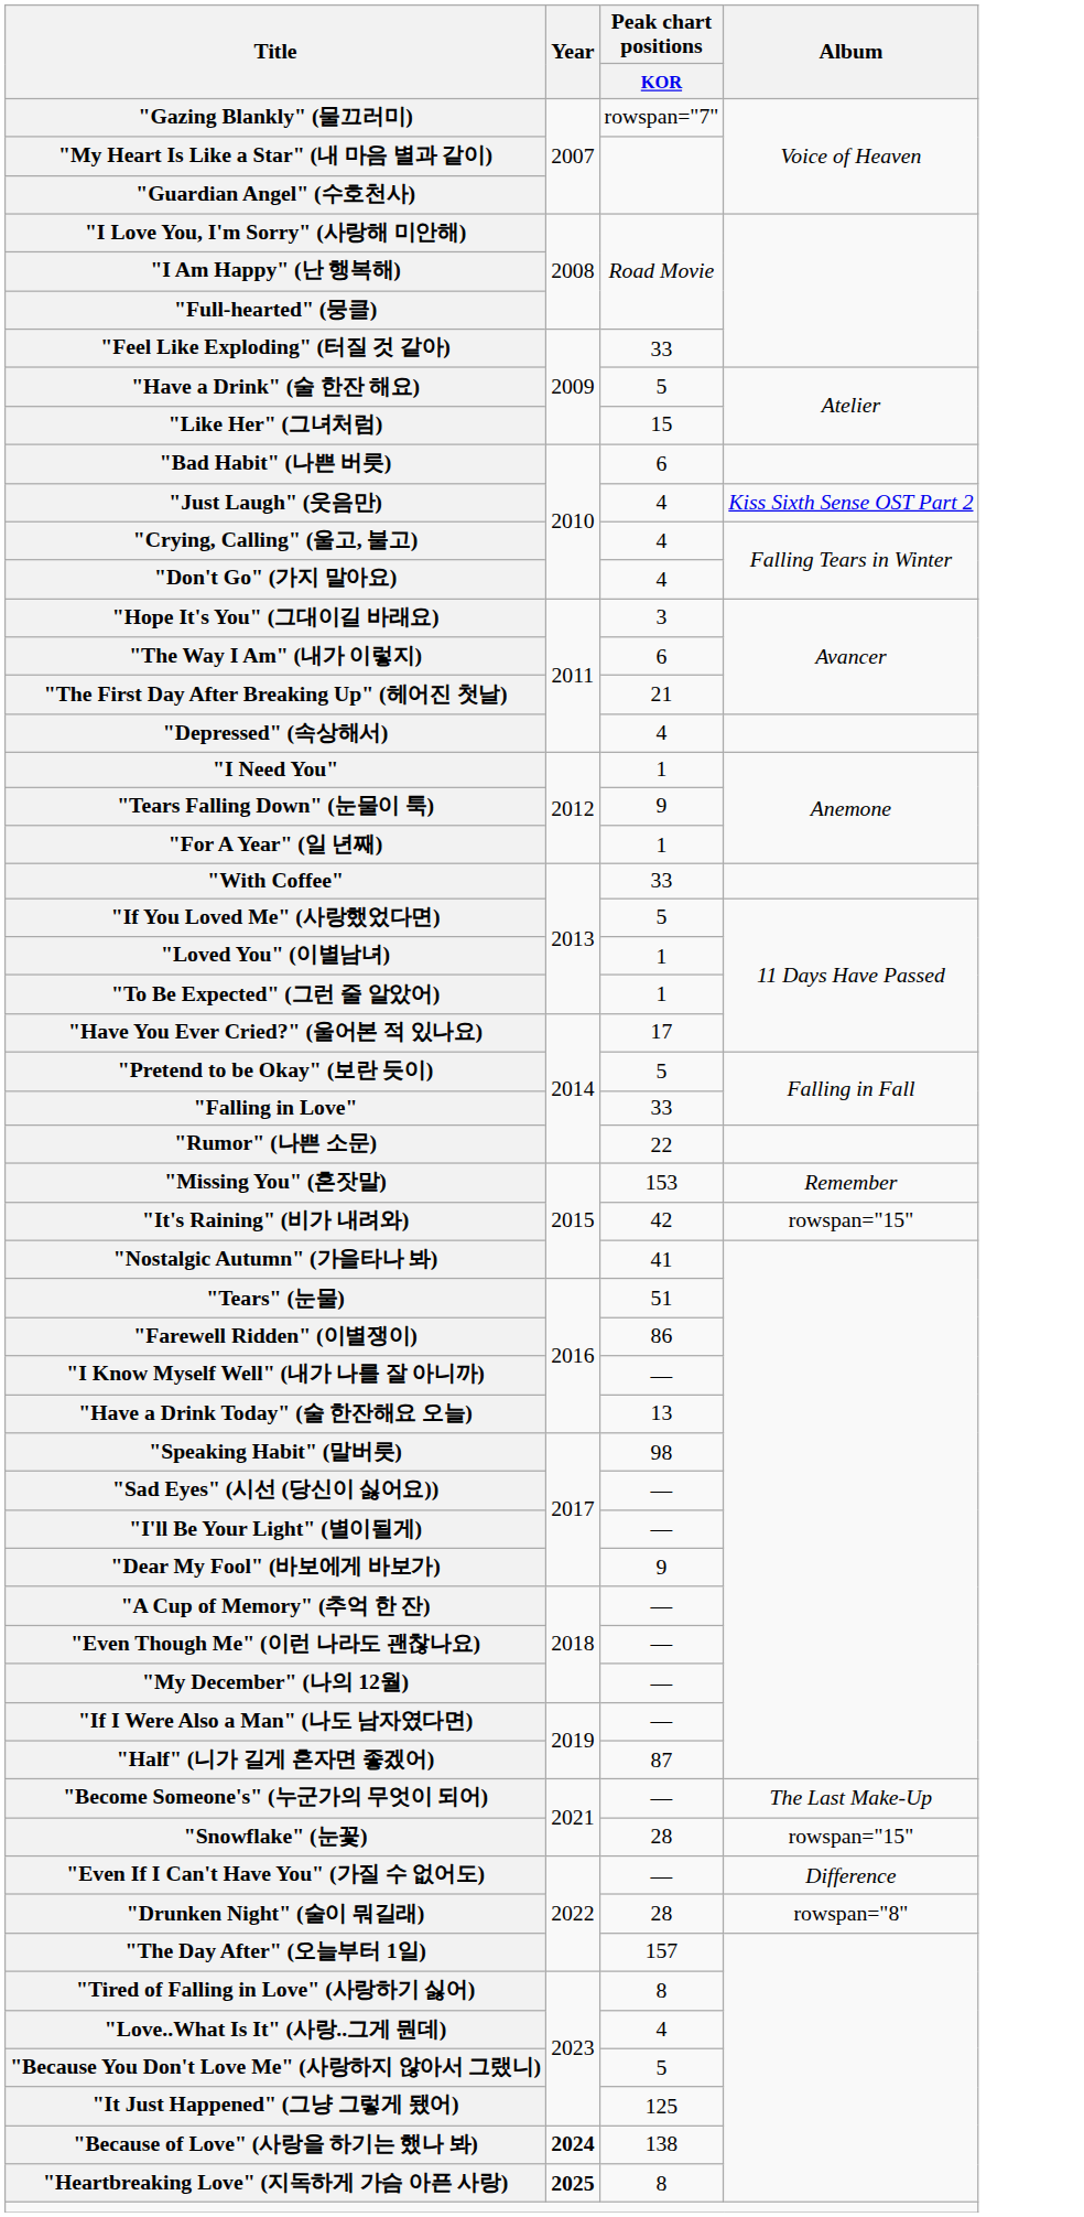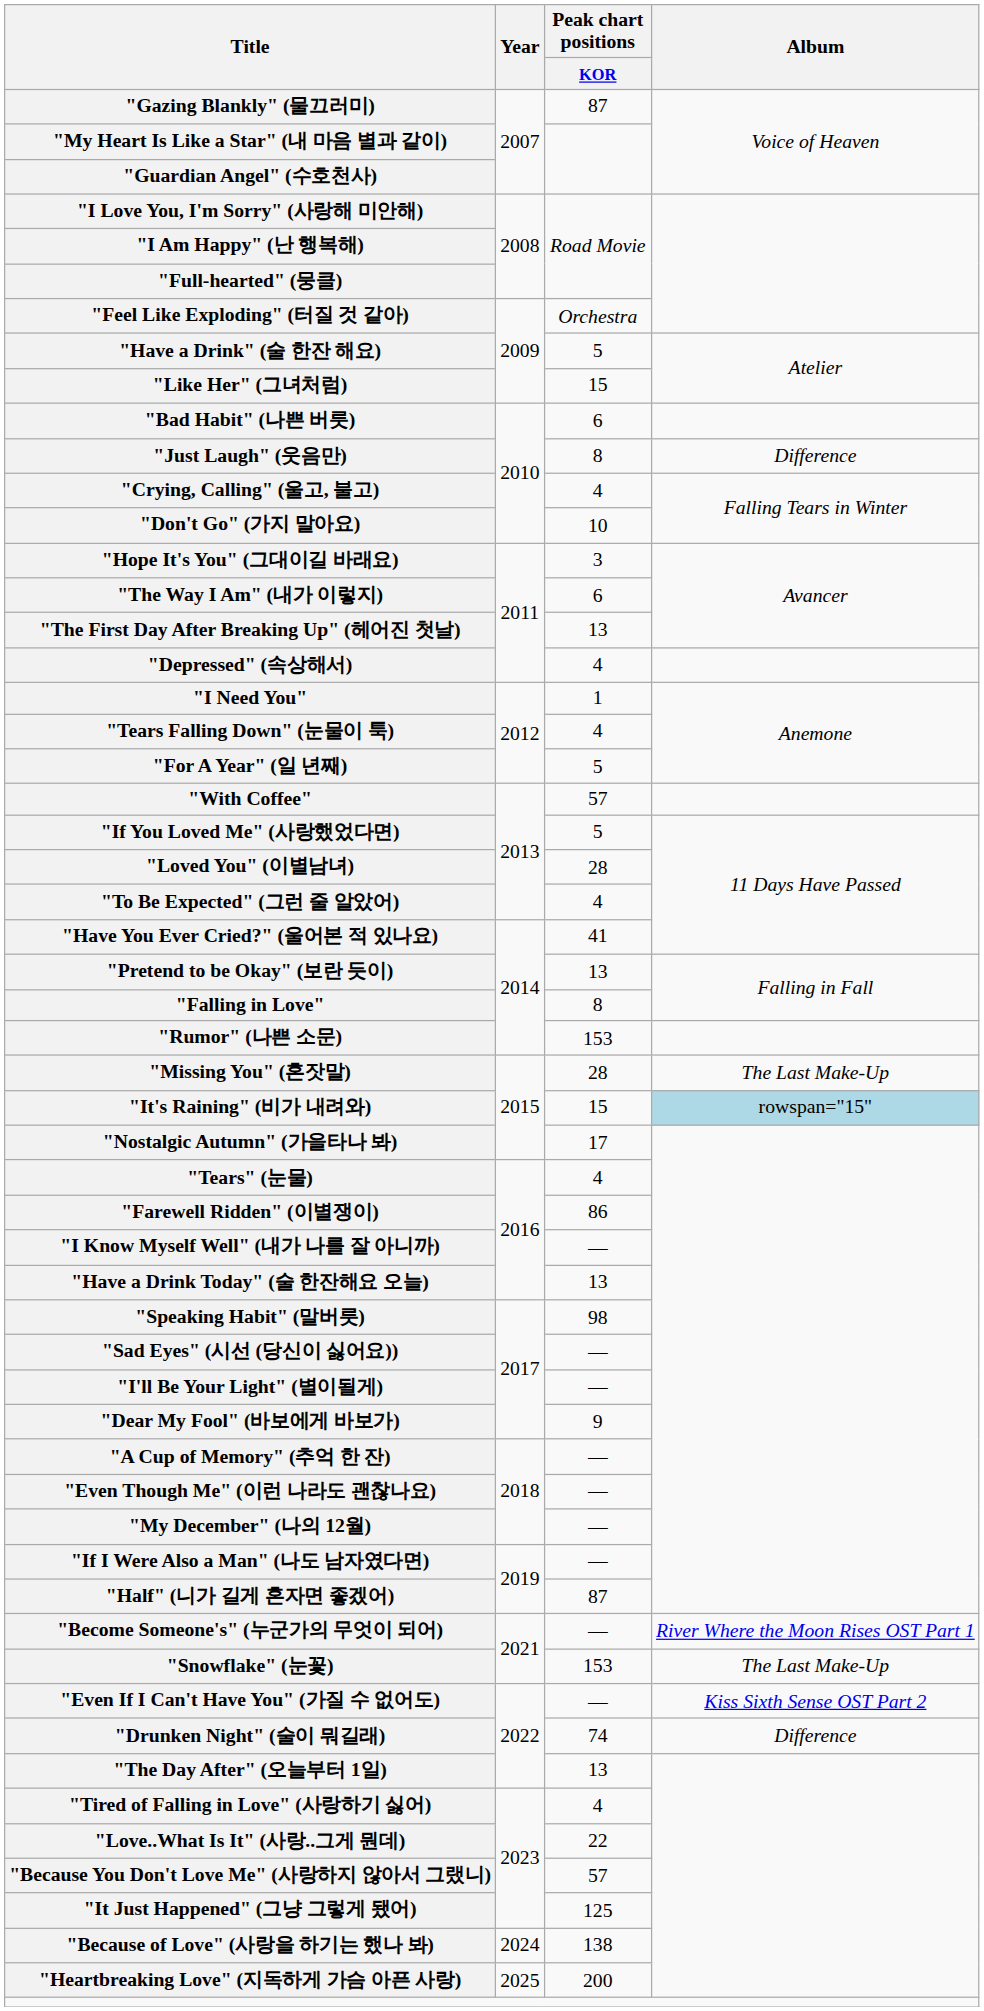"Gazing Blankly" (물끄러미) | Peak chart positions / KOR: rowspan="7" -> 87
"Feel Like Exploding" (터질 것 같아) | Peak chart positions / KOR: 33 -> Orchestra
"Just Laugh" (웃음만) | Peak chart positions / KOR: 4 -> 8
"Just Laugh" (웃음만) | Album: Kiss Sixth Sense OST Part 2 -> Difference
"Don't Go" (가지 말아요) | Peak chart positions / KOR: 4 -> 10
"The First Day After Breaking Up" (헤어진 첫날) | Peak chart positions / KOR: 21 -> 13
"Tears Falling Down" (눈물이 툭) | Peak chart positions / KOR: 9 -> 4
"For A Year" (일 년째) | Peak chart positions / KOR: 1 -> 5
"With Coffee" | Peak chart positions / KOR: 33 -> 57
"Loved You" (이별남녀) | Peak chart positions / KOR: 1 -> 28
"To Be Expected" (그런 줄 알았어) | Peak chart positions / KOR: 1 -> 4
"Have You Ever Cried?" (울어본 적 있나요) | Peak chart positions / KOR: 17 -> 41
"Pretend to be Okay" (보란 듯이) | Peak chart positions / KOR: 5 -> 13
"Falling in Love" | Peak chart positions / KOR: 33 -> 8
"Rumor" (나쁜 소문) | Peak chart positions / KOR: 22 -> 153
"Missing You" (혼잣말) | Peak chart positions / KOR: 153 -> 28
"Missing You" (혼잣말) | Album: Remember -> The Last Make-Up
"It's Raining" (비가 내려와) | Peak chart positions / KOR: 42 -> 15
"It's Raining" (비가 내려와) | Album: no background -> lightblue background
"Nostalgic Autumn" (가을타나 봐) | Peak chart positions / KOR: 41 -> 17
"Tears" (눈물) | Peak chart positions / KOR: 51 -> 4
"Become Someone's" (누군가의 무엇이 되어) | Album: The Last Make-Up -> River Where the Moon Rises OST Part 1
"Snowflake" (눈꽃) | Peak chart positions / KOR: 28 -> 153
"Snowflake" (눈꽃) | Album: rowspan="15" -> The Last Make-Up
"Even If I Can't Have You" (가질 수 없어도) | Album: Difference -> Kiss Sixth Sense OST Part 2
"Drunken Night" (술이 뭐길래) | Peak chart positions / KOR: 28 -> 74
"Drunken Night" (술이 뭐길래) | Album: rowspan="8" -> Difference
"The Day After" (오늘부터 1일) | Peak chart positions / KOR: 157 -> 13
"Tired of Falling in Love" (사랑하기 싫어) | Peak chart positions / KOR: 8 -> 4
"Love..What Is It" (사랑..그게 뭔데) | Peak chart positions / KOR: 4 -> 22
"Because You Don't Love Me" (사랑하지 않아서 그랬니) | Peak chart positions / KOR: 5 -> 57
"Because of Love" (사랑을 하기는 했나 봐) | Year: bold -> normal
"Heartbreaking Love" (지독하게 가슴 아픈 사랑) | Year: bold -> normal
"Heartbreaking Love" (지독하게 가슴 아픈 사랑) | Peak chart positions / KOR: 8 -> 200
